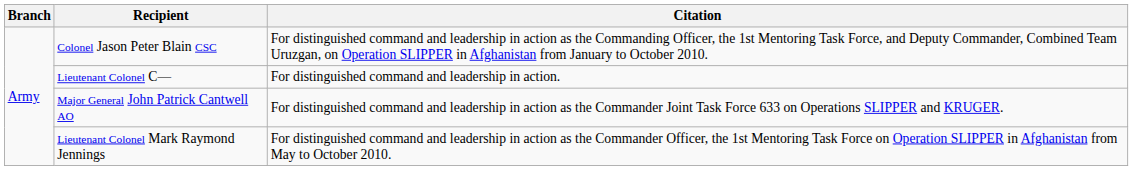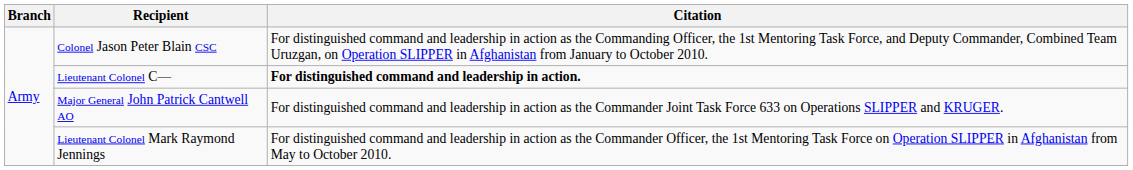Lieutenant Colonel C— | Citation: normal -> bold
